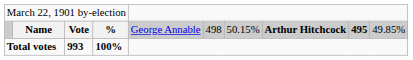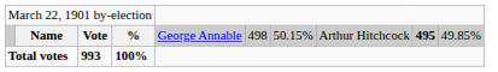row 2 | column 8: bold -> normal
